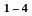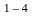row 1 | column 1: bold -> normal
